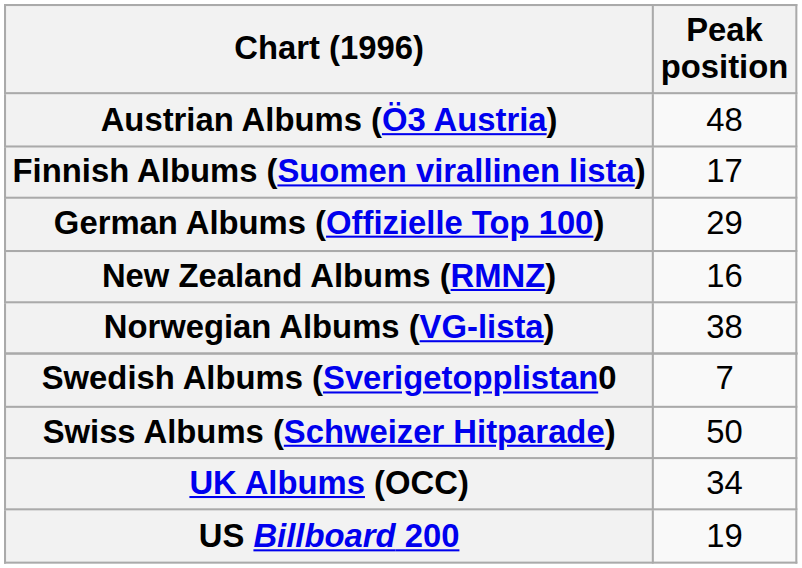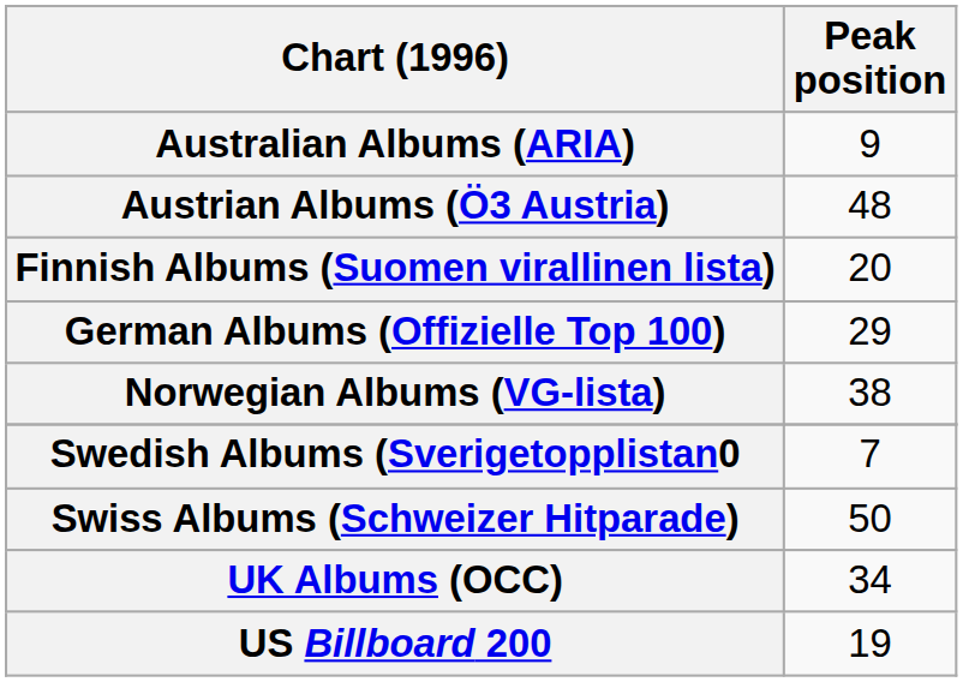+ row: Australian Albums (ARIA) | 9
Finnish Albums (Suomen virallinen lista) | Peak position: 17 -> 20
- row: New Zealand Albums (RMNZ) | 16
